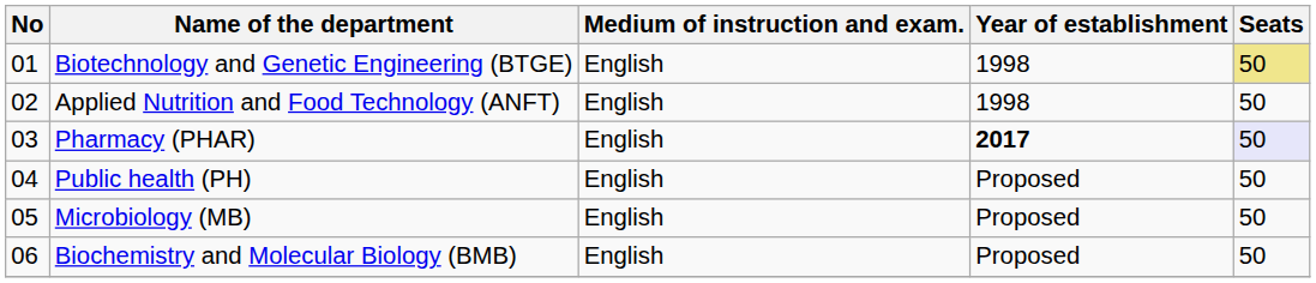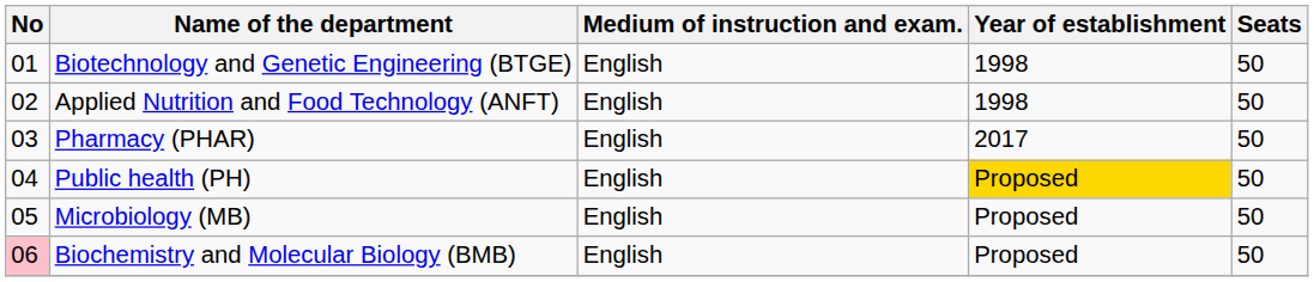Biotechnology and Genetic Engineering (BTGE) | Seats: khaki background -> no background
Pharmacy (PHAR) | Year of establishment: bold -> normal
Pharmacy (PHAR) | Seats: lavender background -> no background
Public health (PH) | Year of establishment: no background -> gold background
Biochemistry and Molecular Biology (BMB) | No: no background -> pink background
